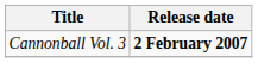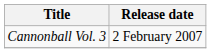Cannonball Vol. 3 | Release date: bold -> normal
